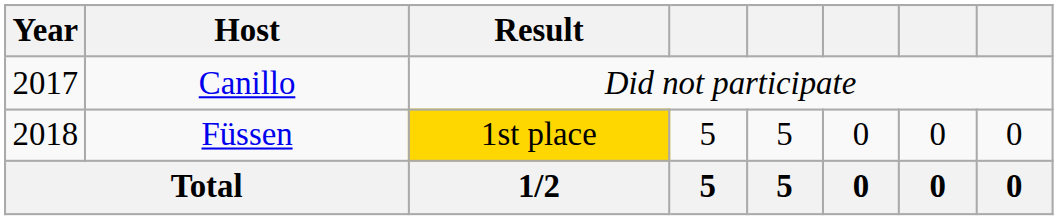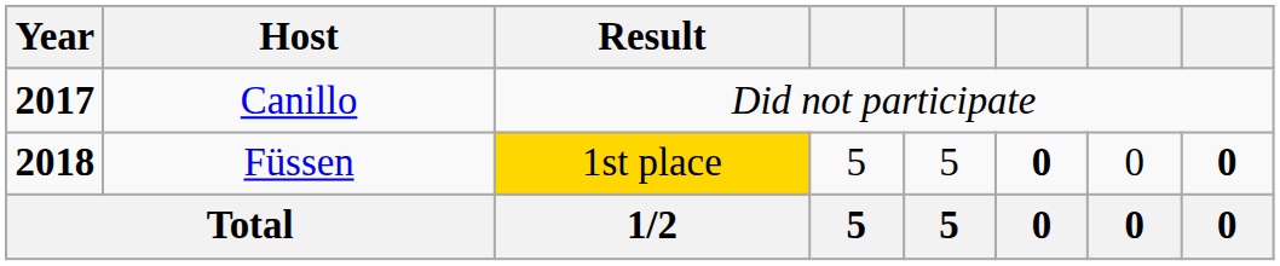Canillo | Year: normal -> bold
Füssen | Year: normal -> bold
Füssen | column 6: normal -> bold
Füssen | column 8: normal -> bold
